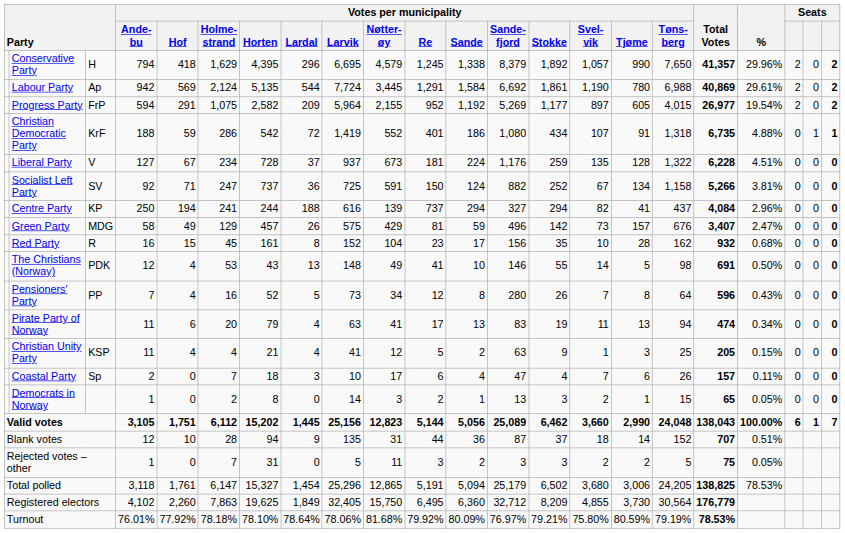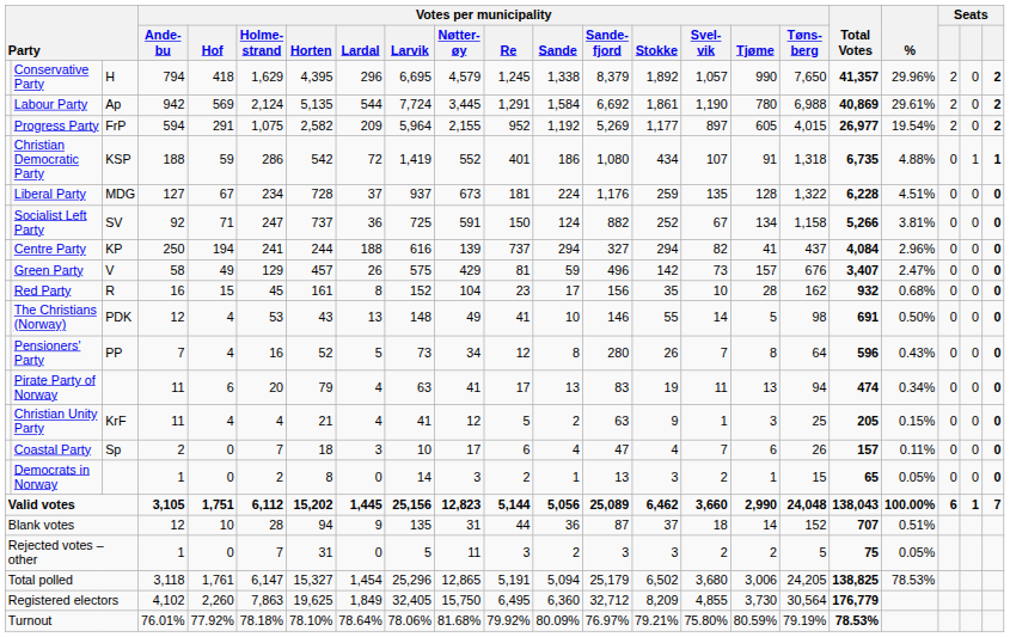Christian Democratic Party | column 3: KrF -> KSP
Liberal Party | column 3: V -> MDG
Green Party | column 3: MDG -> V
Christian Unity Party | column 3: KSP -> KrF
